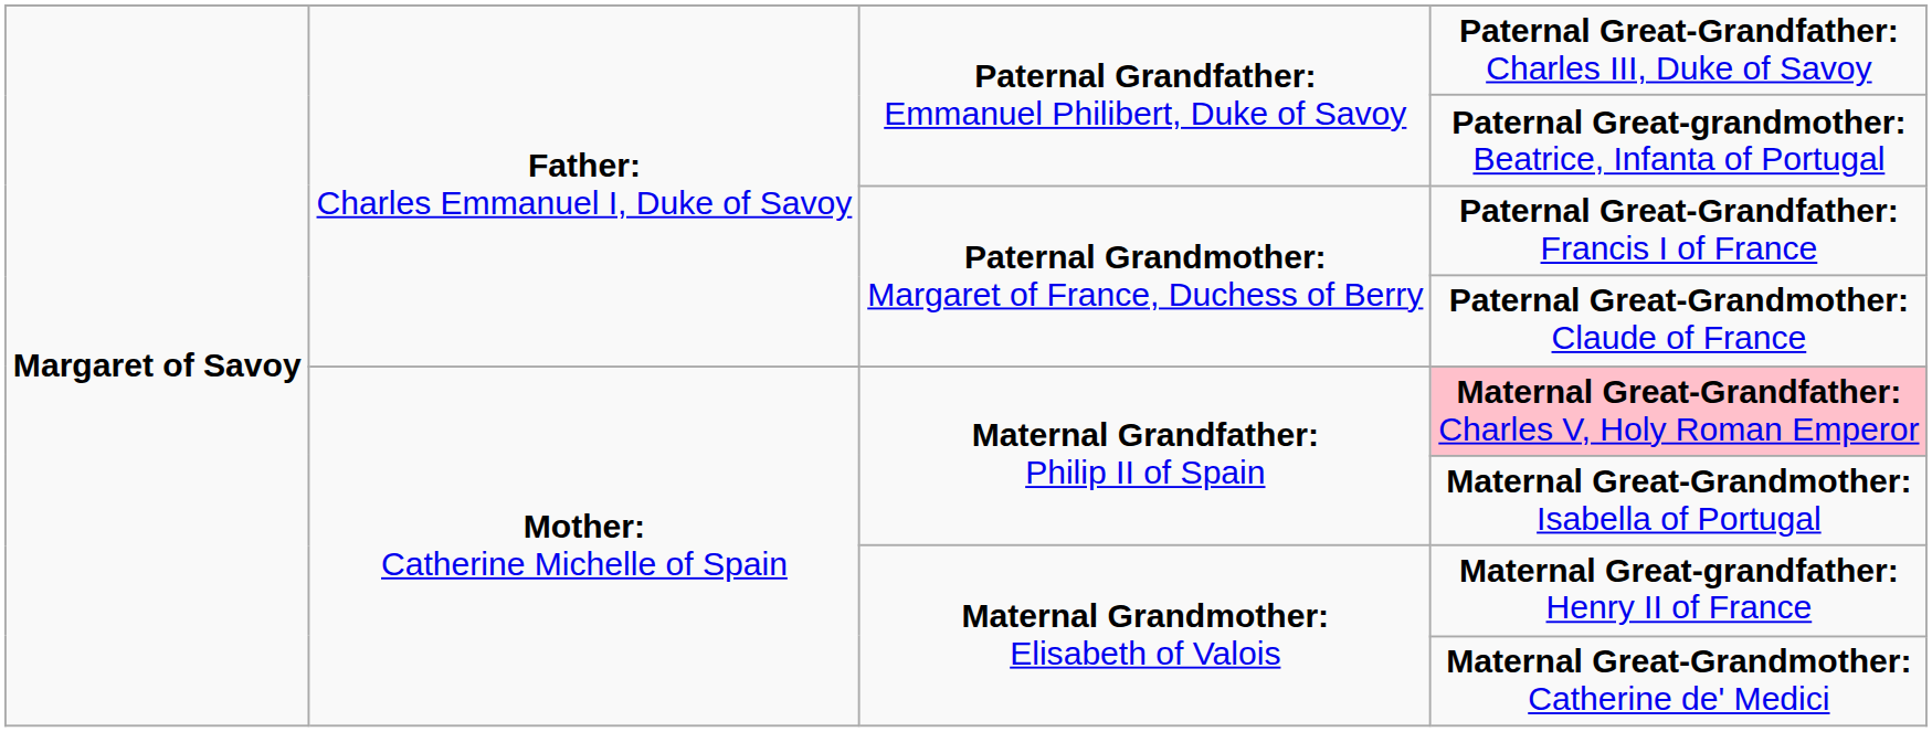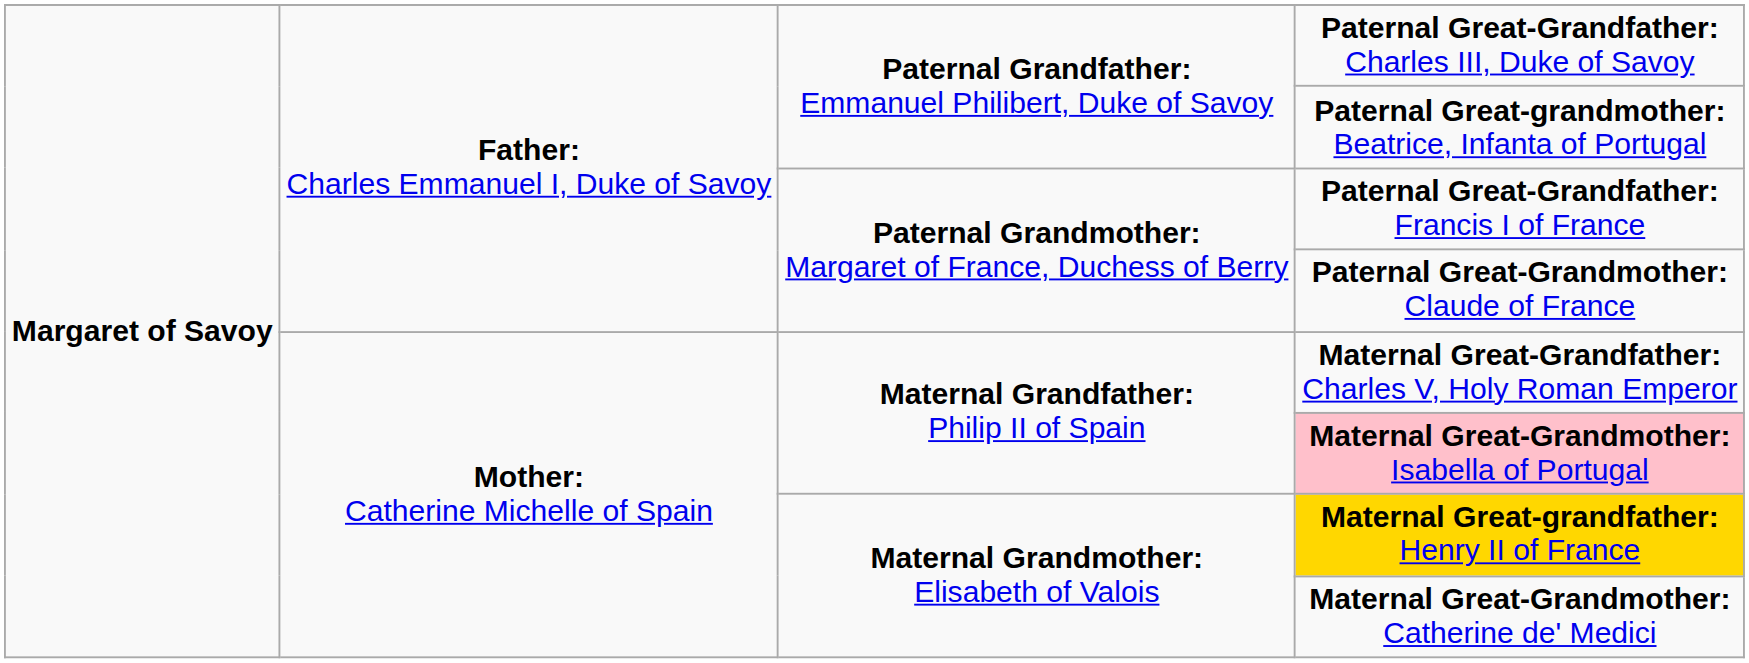Maternal Great-Grandfather: Charles V, Holy Roman Emperor | column 4: pink background -> no background
Maternal Great-Grandmother: Isabella of Portugal | column 4: no background -> pink background
Maternal Great-grandfather: Henry II of France | column 4: no background -> gold background
